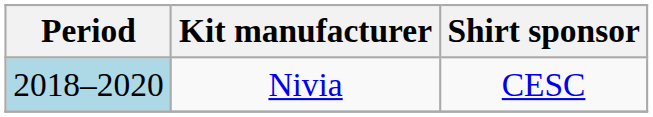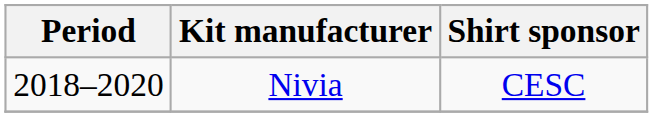Nivia | Period: lightblue background -> no background
